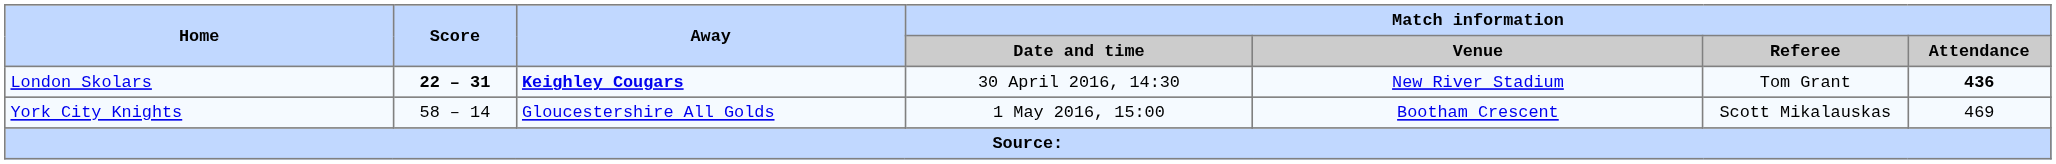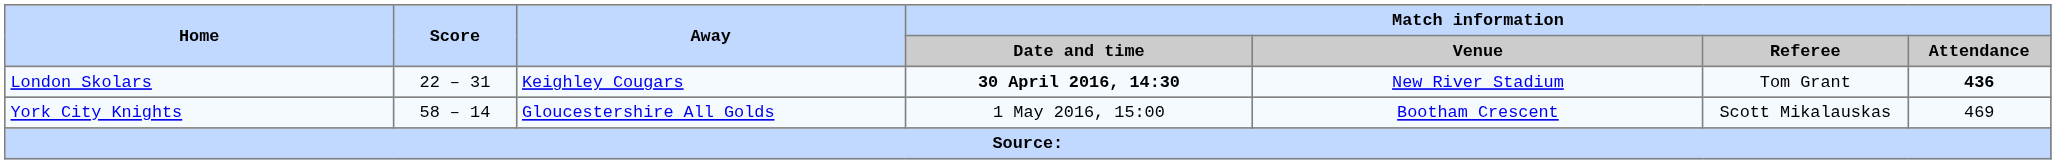London Skolars | Score: bold -> normal
London Skolars | Away: bold -> normal
London Skolars | Match information / Date and time: normal -> bold
